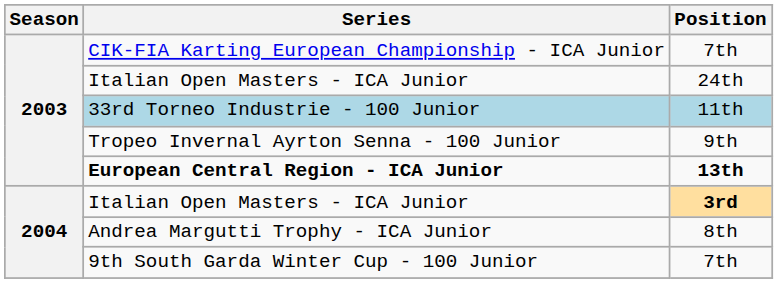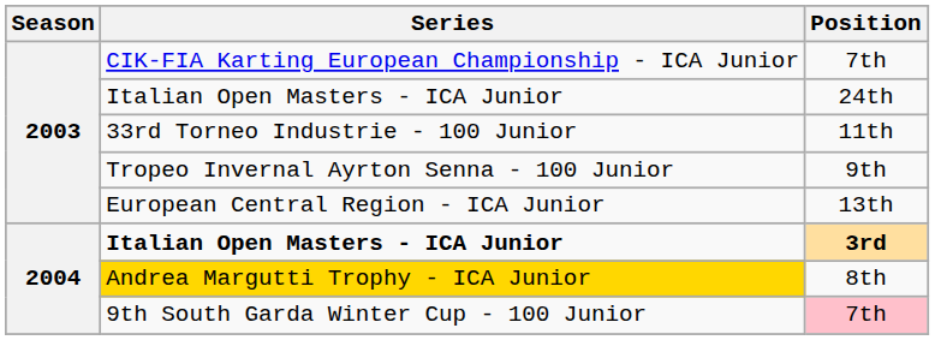33rd Torneo Industrie - 100 Junior | Series: lightblue background -> no background
33rd Torneo Industrie - 100 Junior | Position: lightblue background -> no background
European Central Region - ICA Junior | Series: bold -> normal
European Central Region - ICA Junior | Position: bold -> normal
Italian Open Masters - ICA Junior / 3rd | Series: normal -> bold
Andrea Margutti Trophy - ICA Junior | Series: no background -> gold background
9th South Garda Winter Cup - 100 Junior | Position: no background -> pink background
